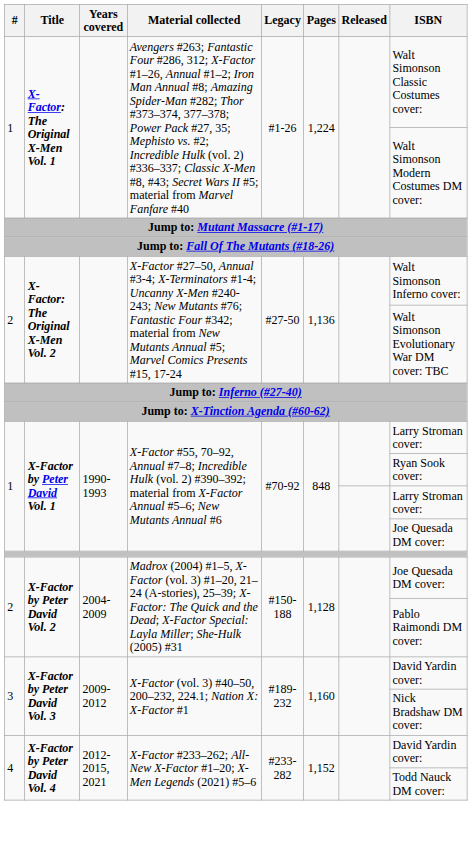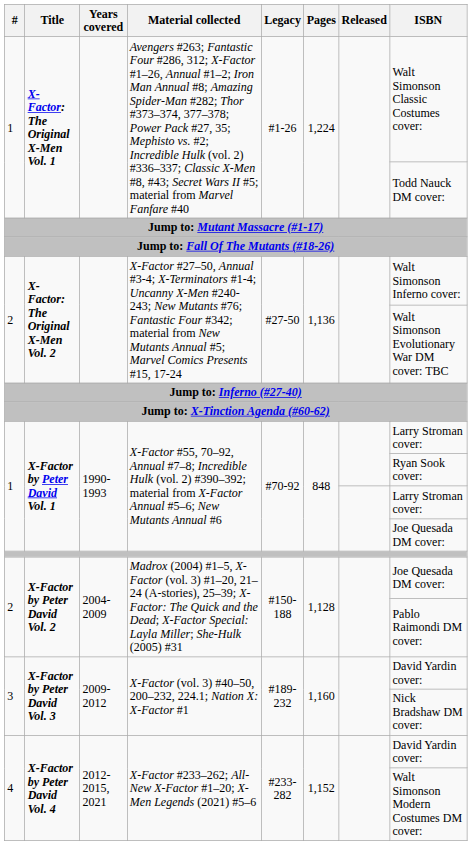row 3 | ISBN: Walt Simonson Modern Costumes DM cover: -> Todd Nauck DM cover:
row 20 | ISBN: Todd Nauck DM cover: -> Walt Simonson Modern Costumes DM cover:
